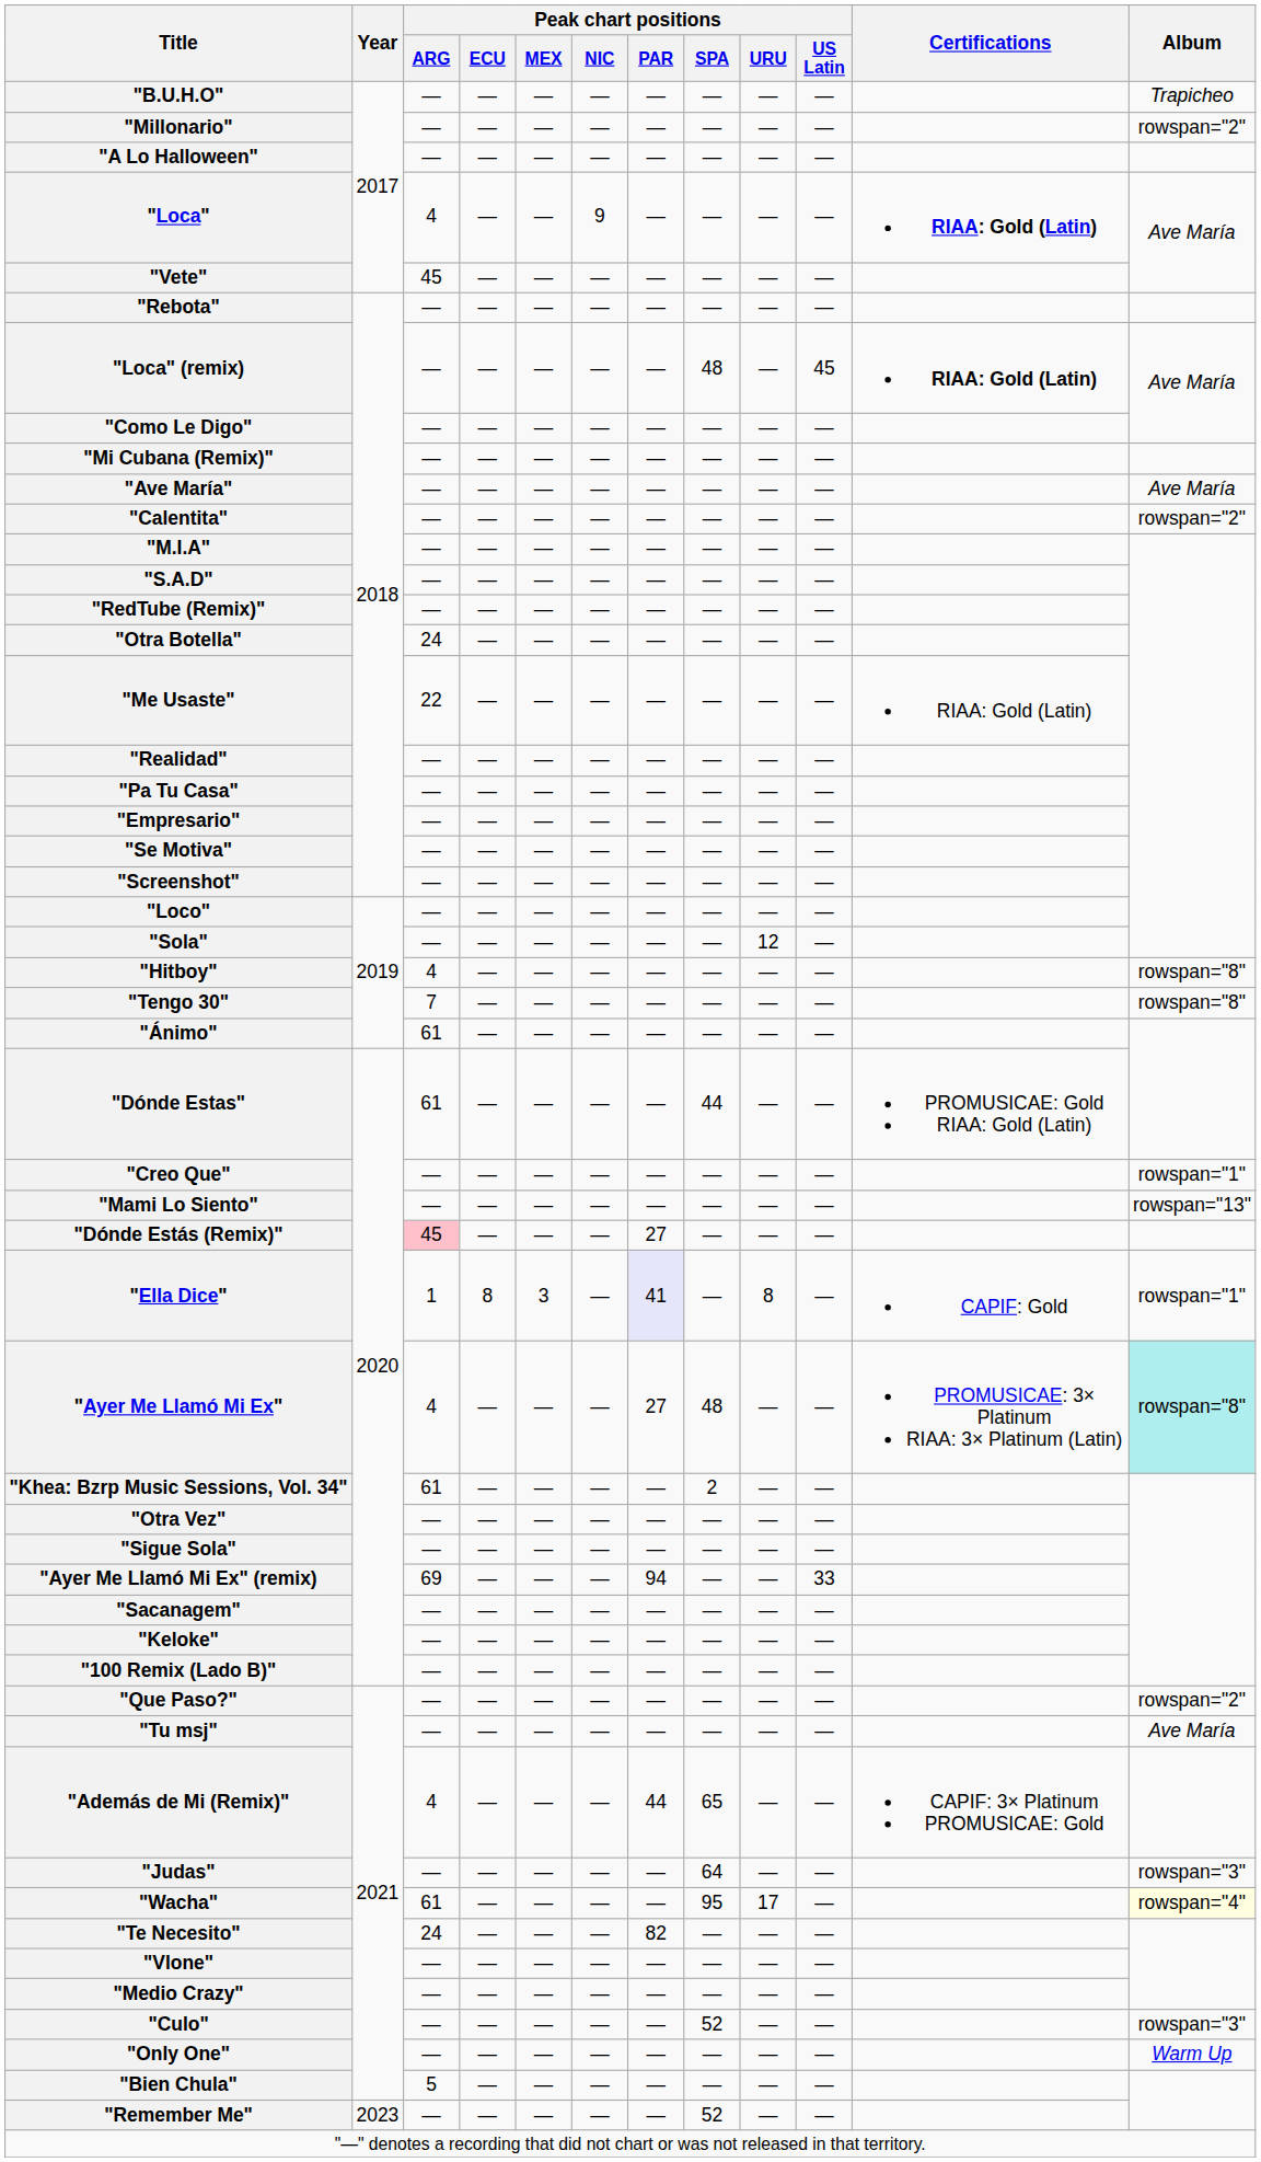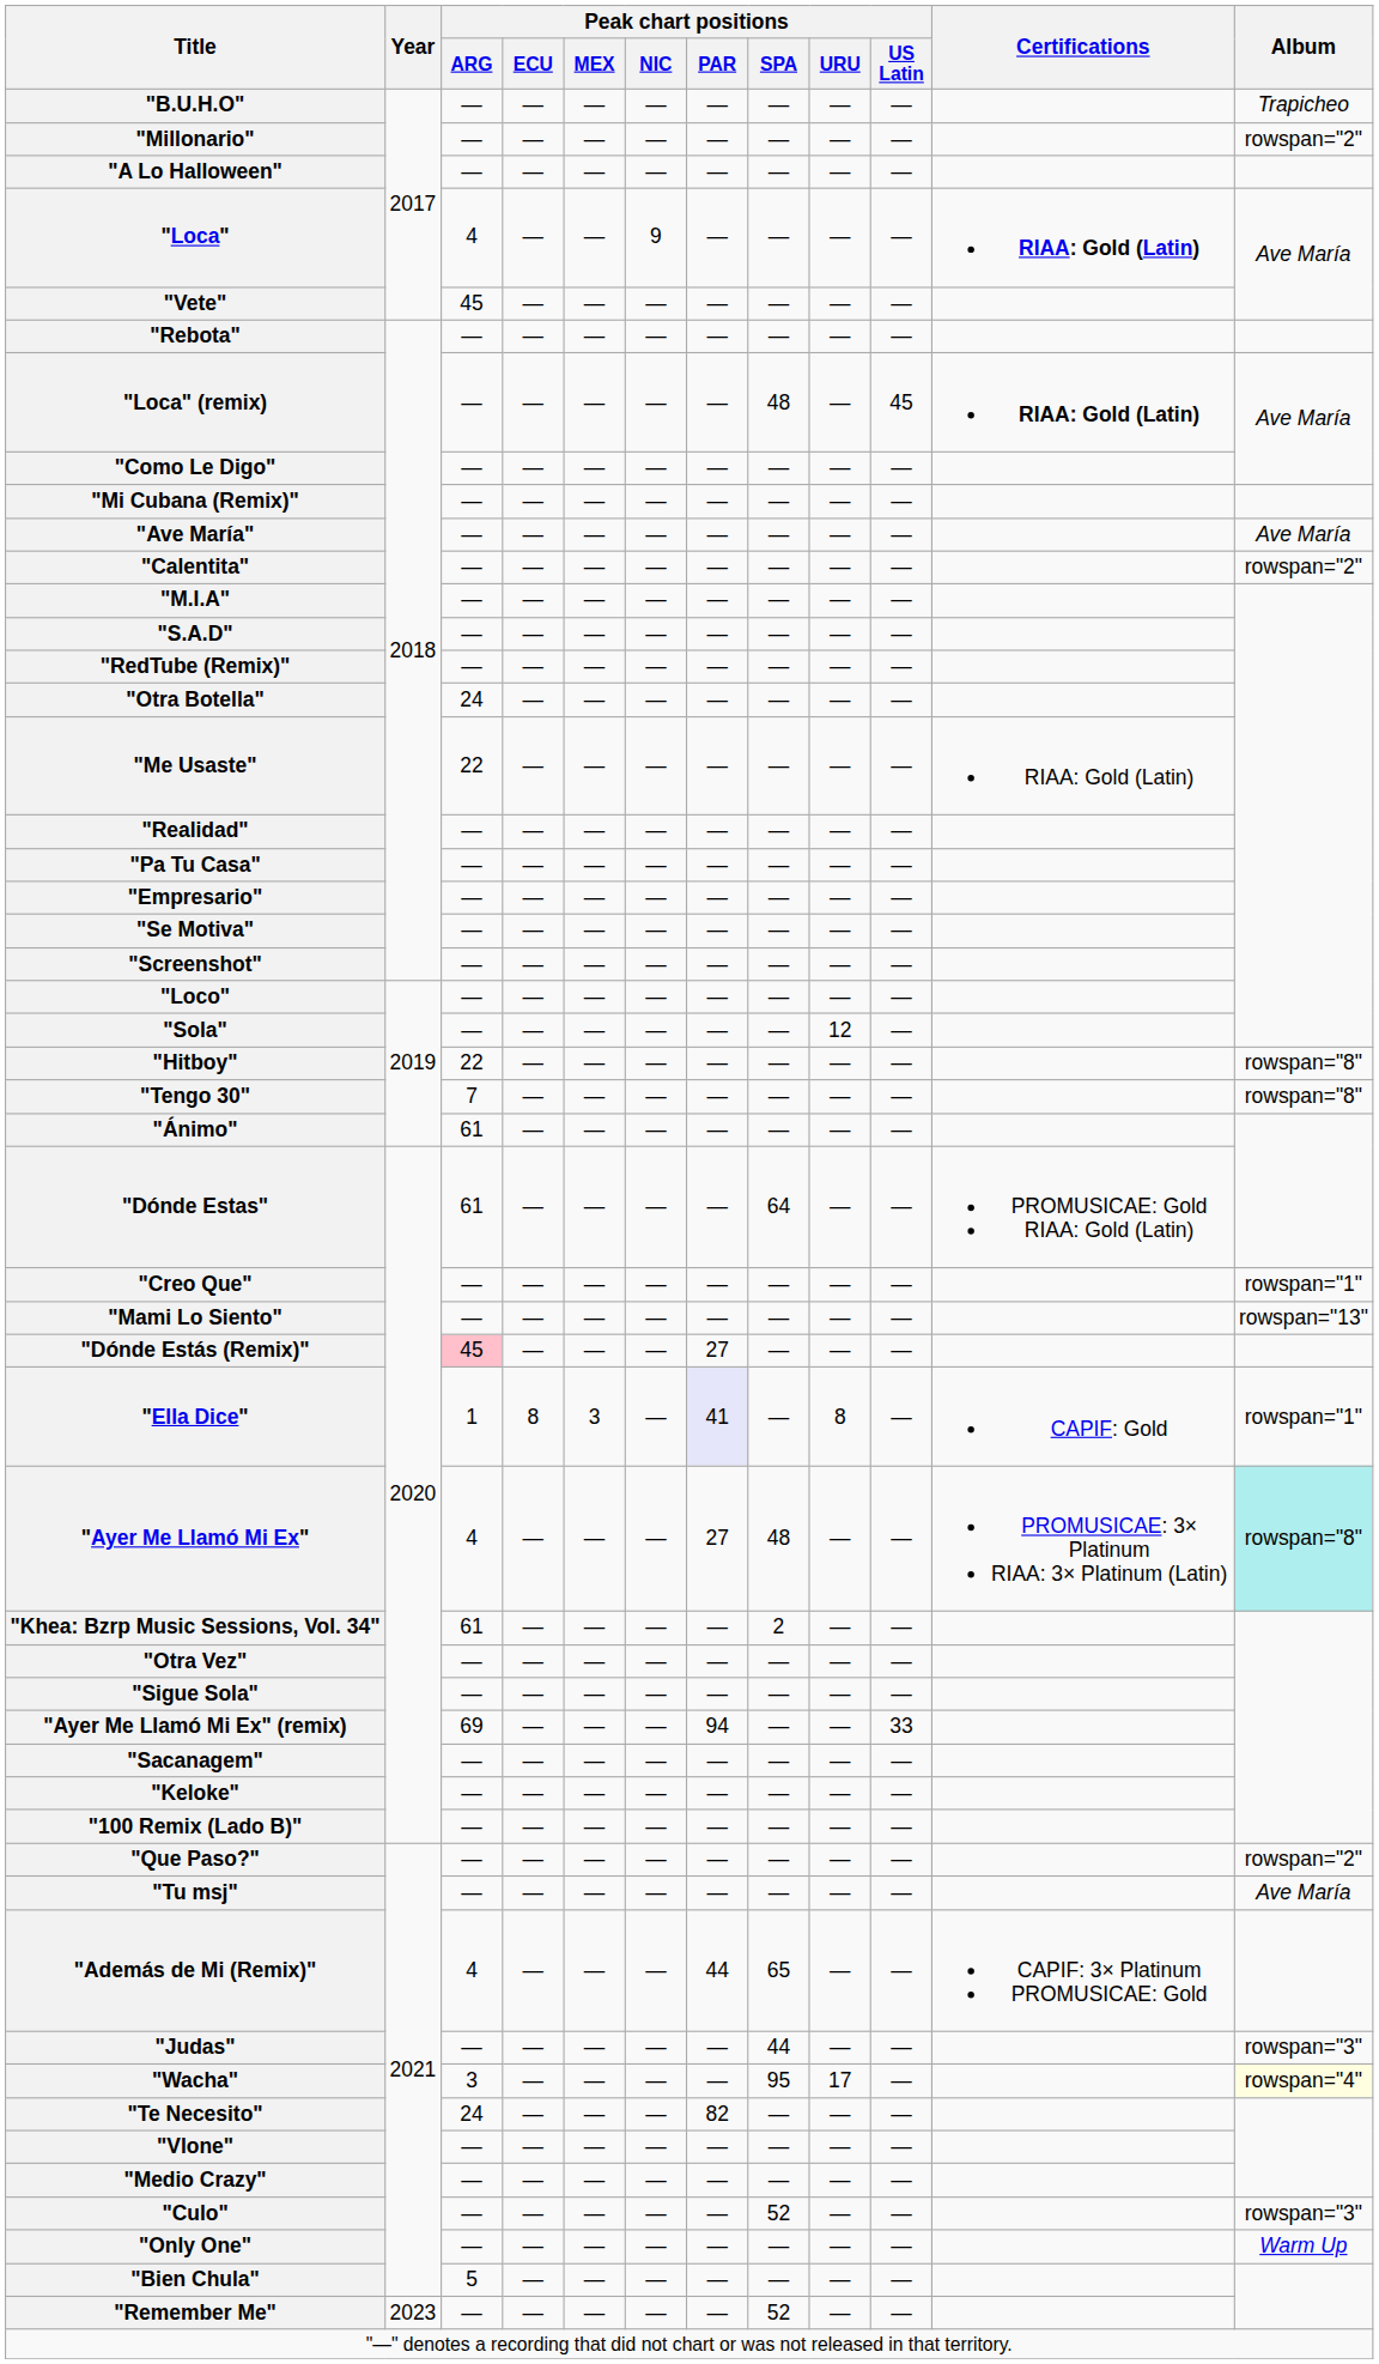"Hitboy" | Peak chart positions / ARG: 4 -> 22
"Dónde Estas" | Peak chart positions / SPA: 44 -> 64
"Judas" | Peak chart positions / SPA: 64 -> 44
"Wacha" | Peak chart positions / ARG: 61 -> 3
